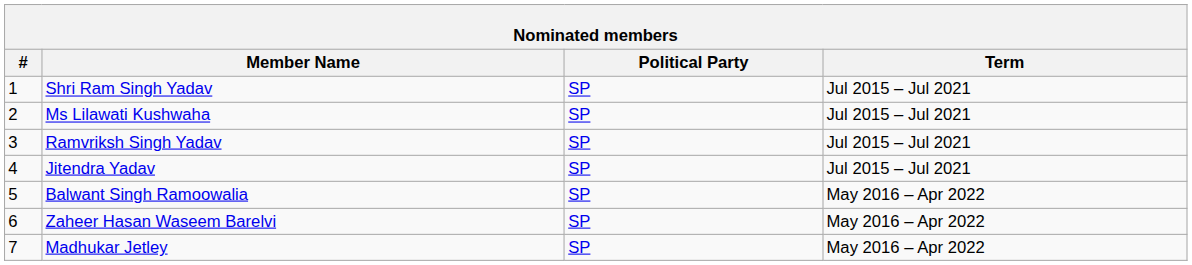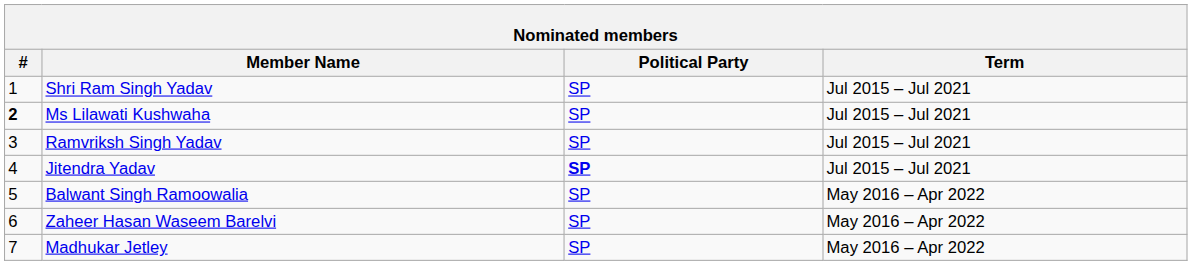Ms Lilawati Kushwaha | #: normal -> bold
Jitendra Yadav | Political Party: normal -> bold
